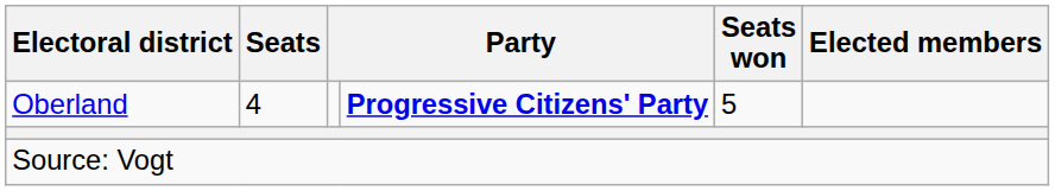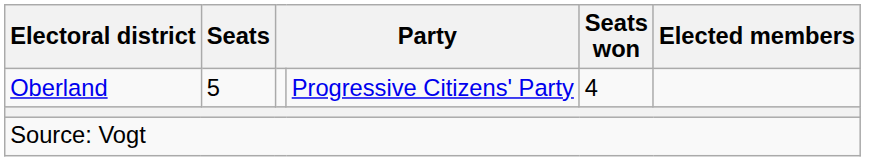Oberland | Seats: 4 -> 5
Oberland | column 4: bold -> normal
Oberland | Seats won: 5 -> 4
